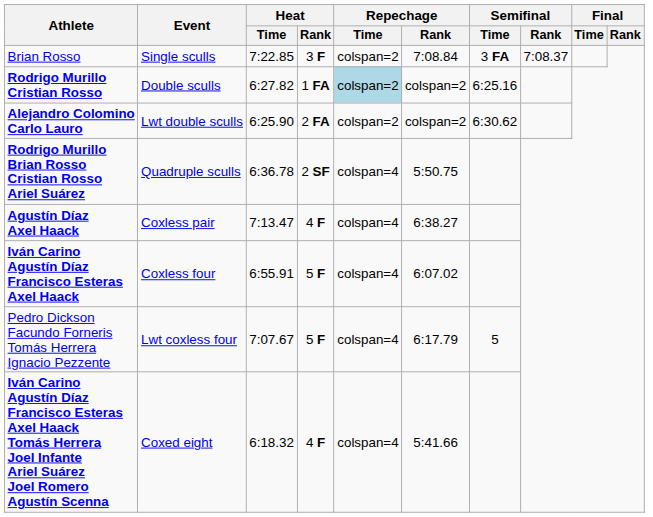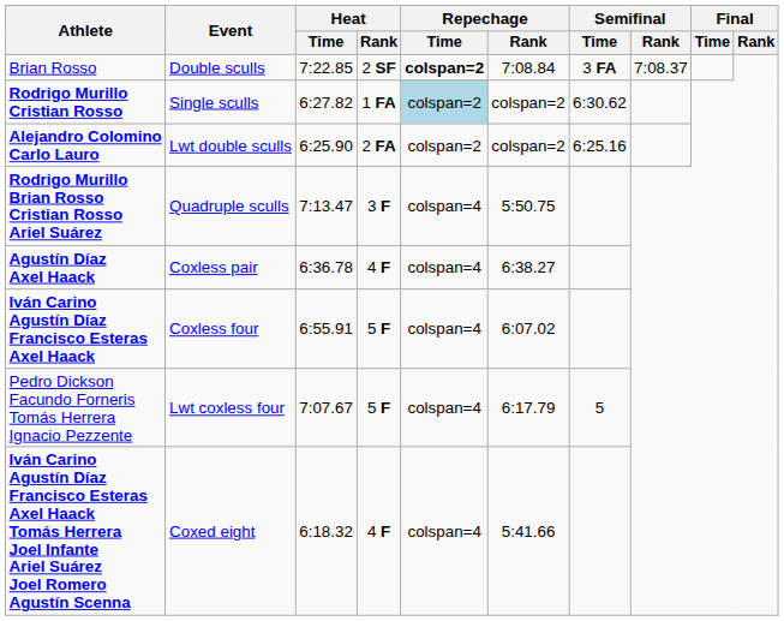Brian Rosso | Event: Single sculls -> Double sculls
Brian Rosso | Heat / Rank: 3 F -> 2 SF
Brian Rosso | Repechage / Time: normal -> bold
Rodrigo Murillo Cristian Rosso | Event: Double sculls -> Single sculls
Rodrigo Murillo Cristian Rosso | Semifinal / Time: 6:25.16 -> 6:30.62
Alejandro Colomino Carlo Lauro | Semifinal / Time: 6:30.62 -> 6:25.16
Rodrigo Murillo Brian Rosso Cristian Rosso Ariel Suárez | Heat / Time: 6:36.78 -> 7:13.47
Rodrigo Murillo Brian Rosso Cristian Rosso Ariel Suárez | Heat / Rank: 2 SF -> 3 F
Agustín Díaz Axel Haack | Heat / Time: 7:13.47 -> 6:36.78
